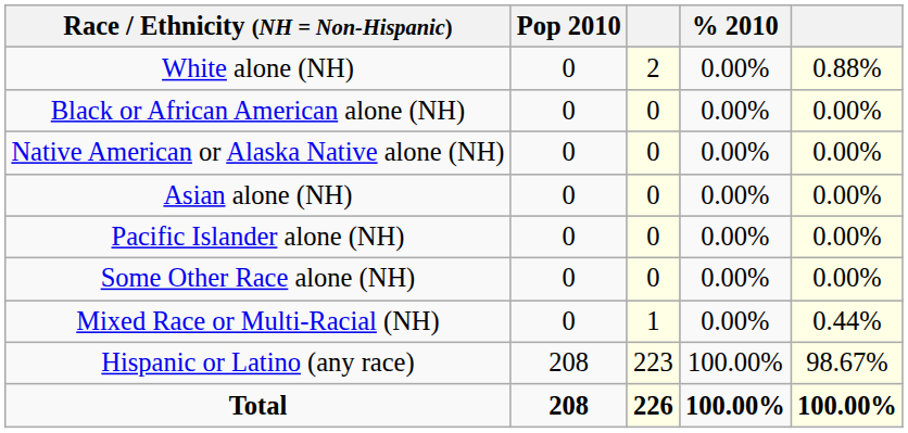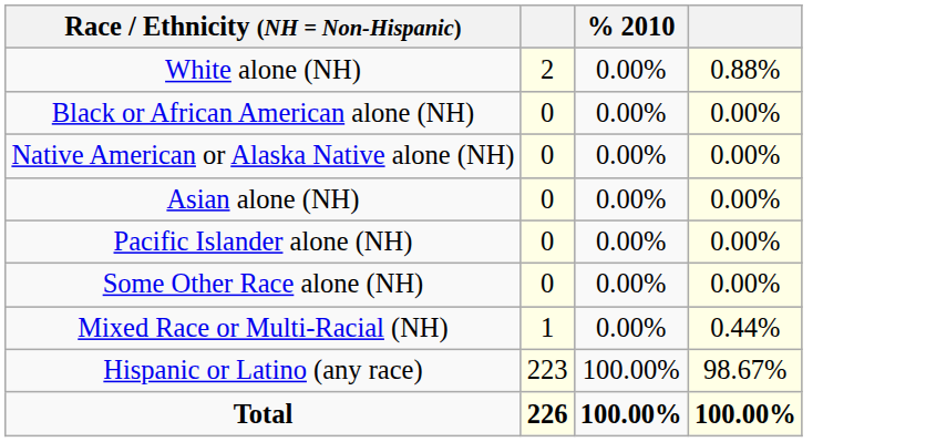- column: Pop 2010 | 0 | 0 | 0 | 0 | 0 | 0 | 0 | 208 | 208
